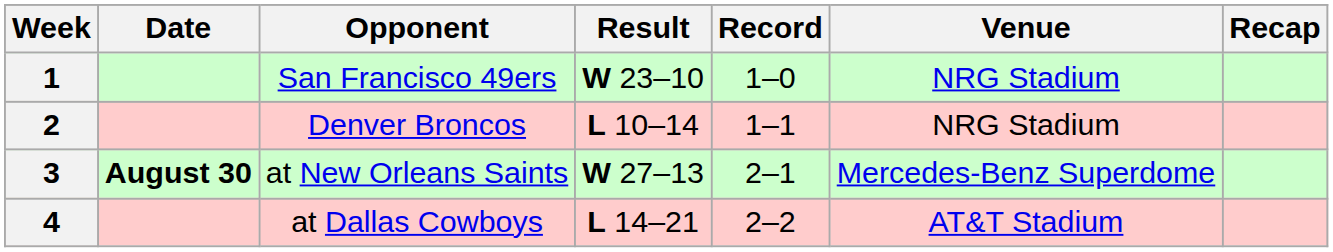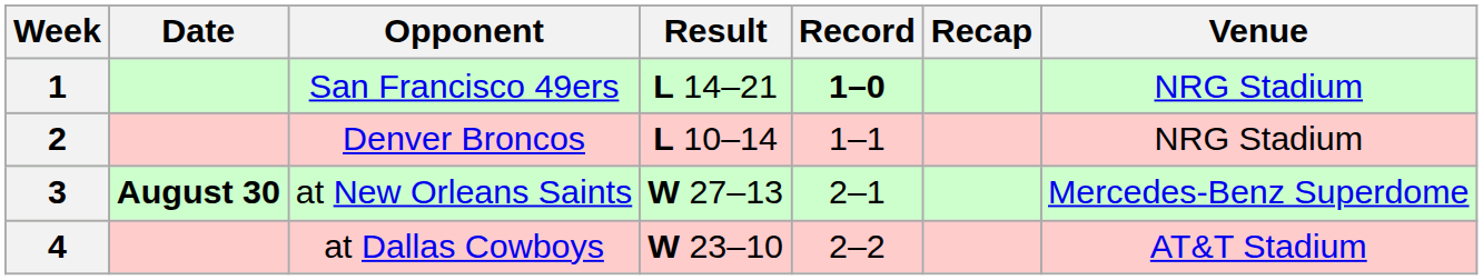columns swapped: Venue <-> Recap
1 | Result: W 23–10 -> L 14–21
1 | Record: normal -> bold
4 | Result: L 14–21 -> W 23–10
